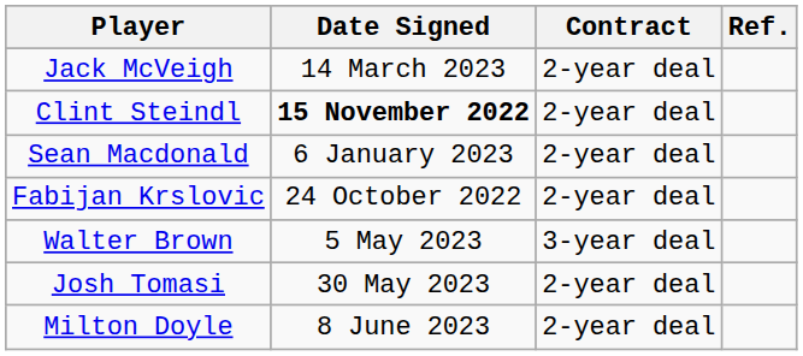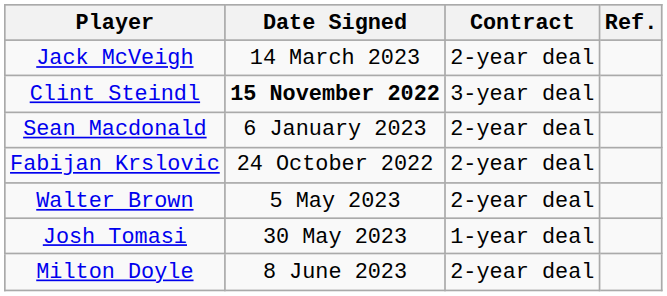Clint Steindl | Contract: 2-year deal -> 3-year deal
Walter Brown | Contract: 3-year deal -> 2-year deal
Josh Tomasi | Contract: 2-year deal -> 1-year deal
